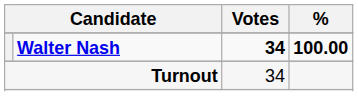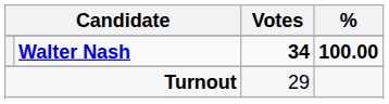Turnout | Votes: 34 -> 29
